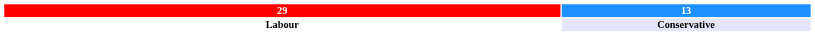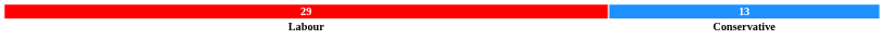Labour | 13: lavender background -> no background
